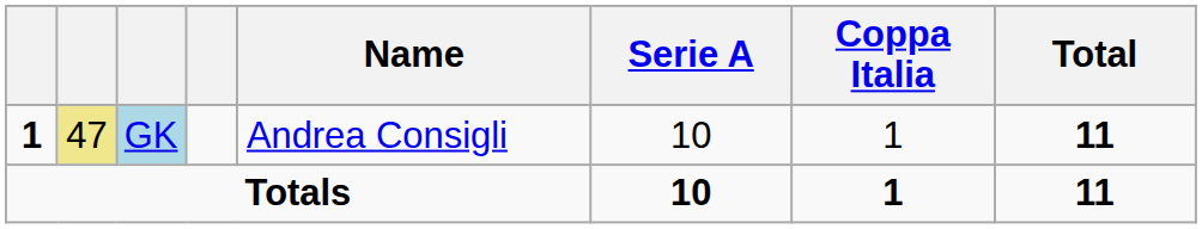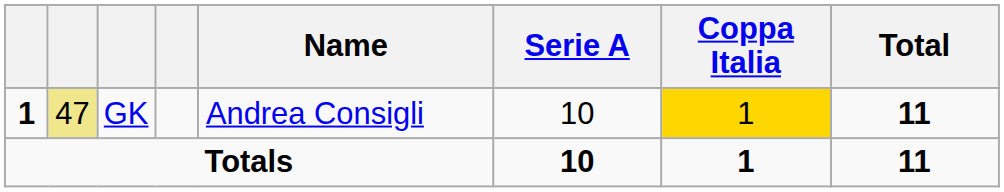row 2 | column 3: lightblue background -> no background
row 2 | Coppa Italia: no background -> gold background
